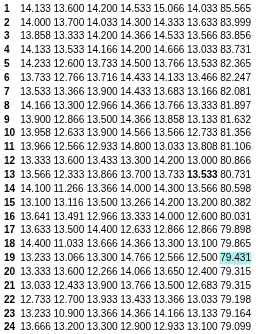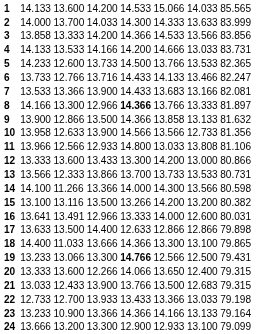8 | column 5: normal -> bold
13 | column 7: bold -> normal
19 | column 5: normal -> bold
19 | column 8: paleturquoise background -> no background
